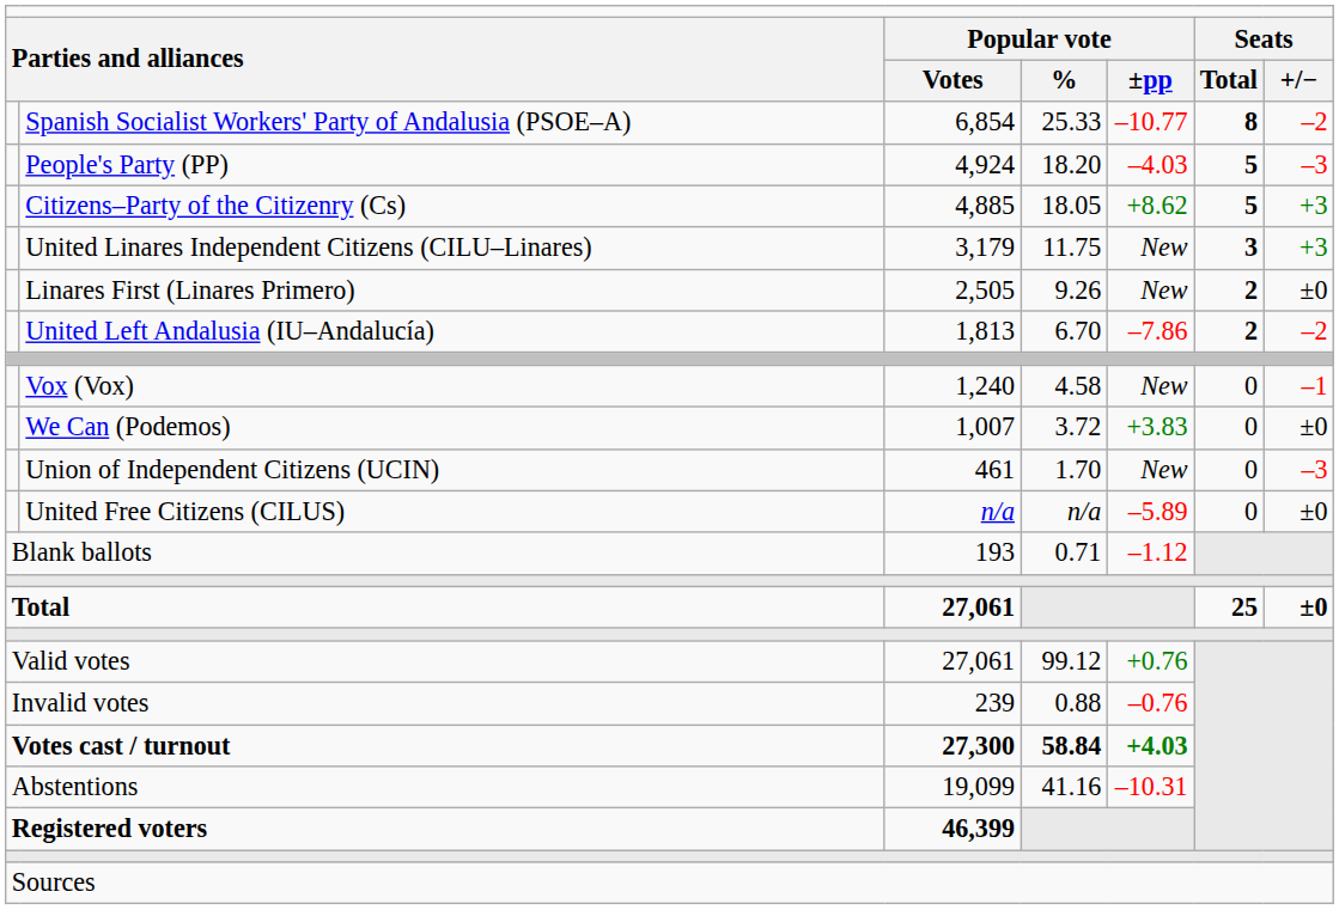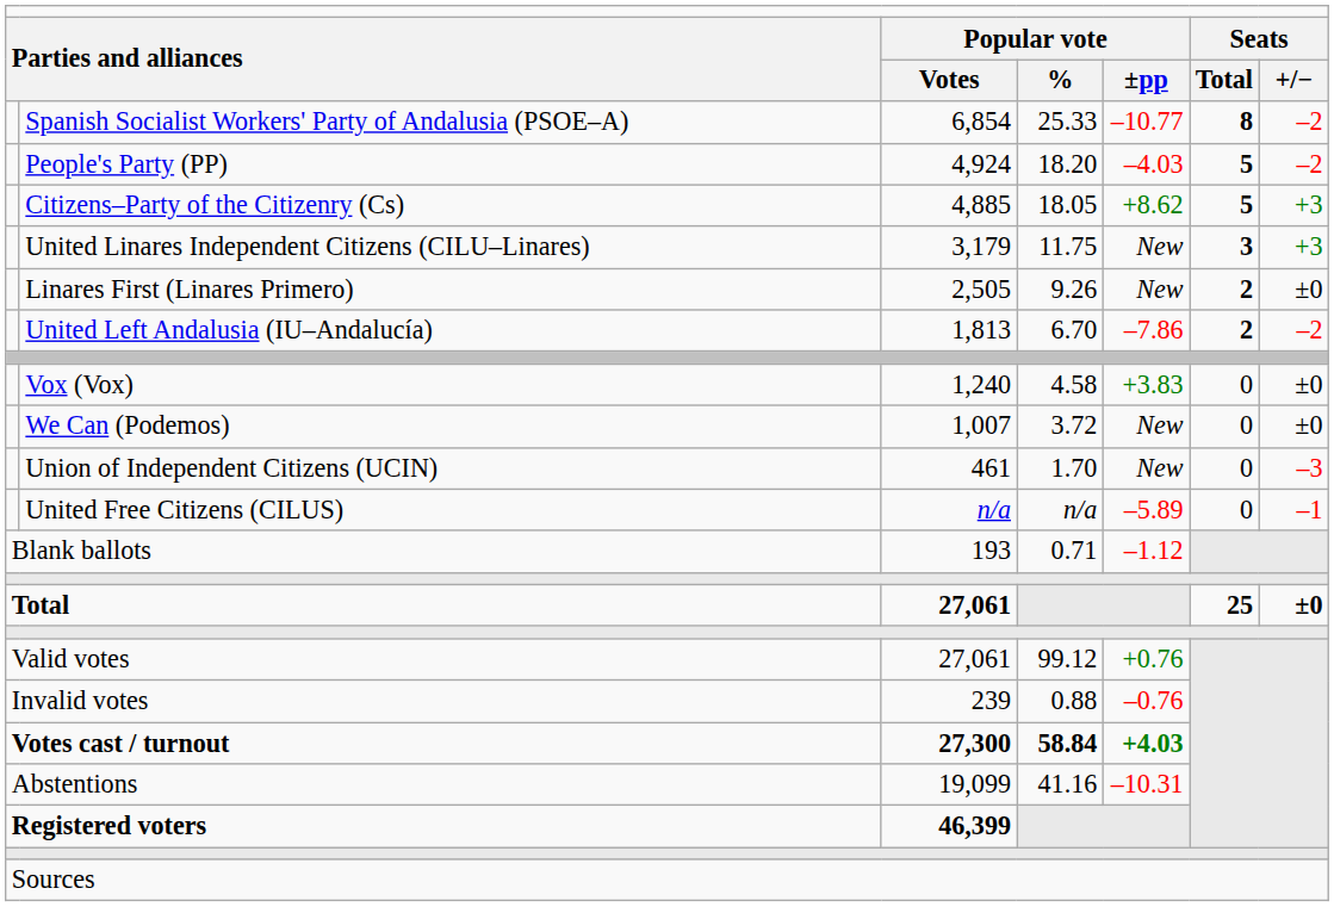People's Party (PP) | column 7: –3 -> –2
Vox (Vox) | column 5: New -> +3.83
Vox (Vox) | column 7: –1 -> ±0
We Can (Podemos) | column 5: +3.83 -> New
United Free Citizens (CILUS) | column 7: ±0 -> –1
